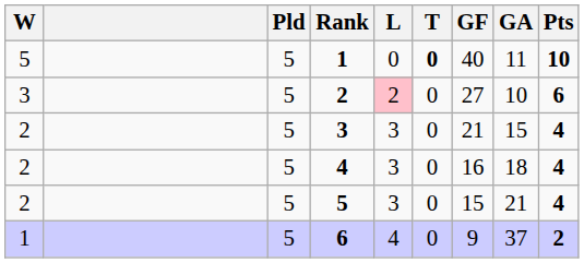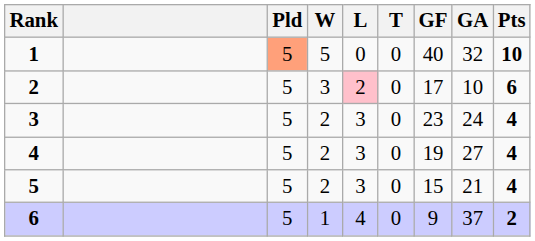columns swapped: Rank <-> W
row 2 | Pld: no background -> lightsalmon background
row 2 | T: bold -> normal
row 2 | GA: 11 -> 32
row 3 | GF: 27 -> 17
row 4 | GF: 21 -> 23
row 4 | GA: 15 -> 24
row 5 | GF: 16 -> 19
row 5 | GA: 18 -> 27
